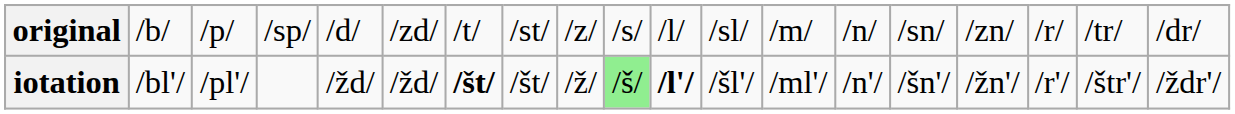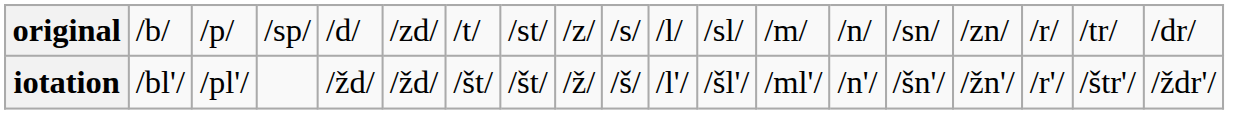iotation | column 7: bold -> normal
iotation | column 10: lightgreen background -> no background
iotation | column 11: bold -> normal
